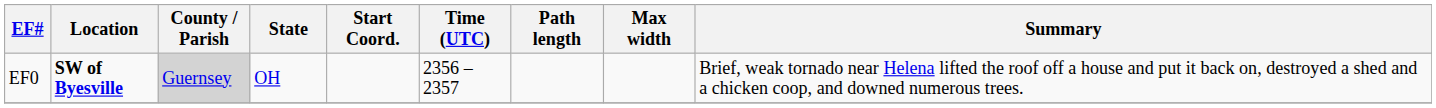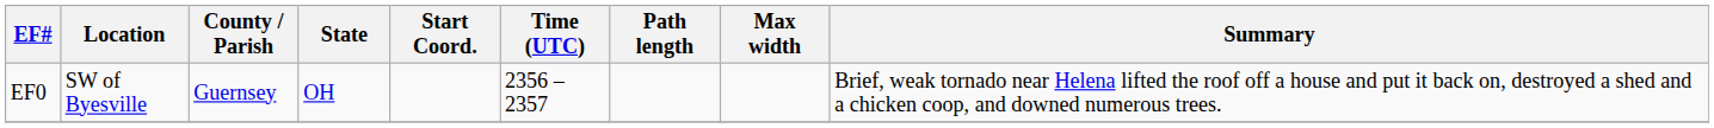EF0 | Location: bold -> normal
EF0 | County / Parish: lightgrey background -> no background
